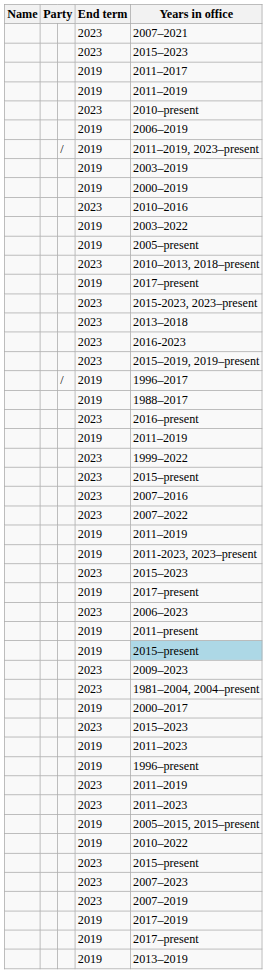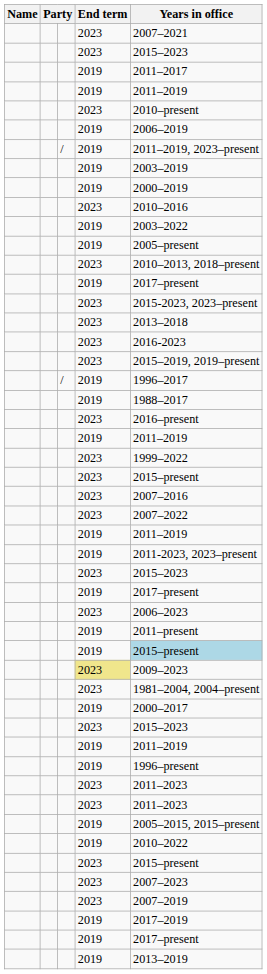row 35 | End term: no background -> khaki background
row 39 | Years in office: 2011–2023 -> 2011–2019
row 41 | Years in office: 2011–2019 -> 2011–2023
